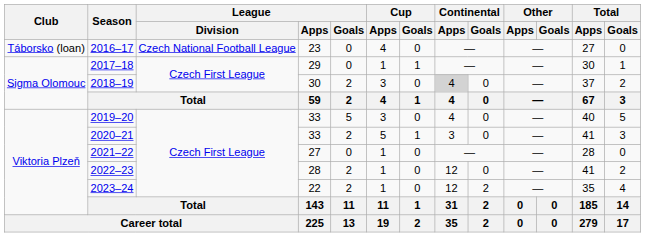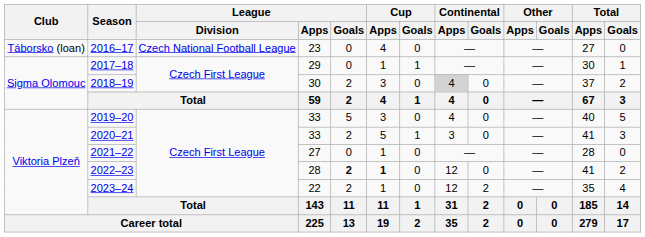2022–23 | League / Goals: normal -> bold
2022–23 | Cup / Apps: normal -> bold
